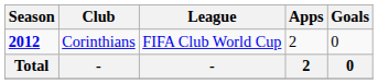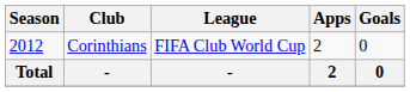Corinthians | Season: bold -> normal
